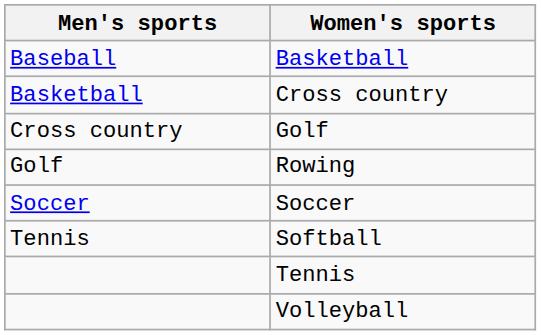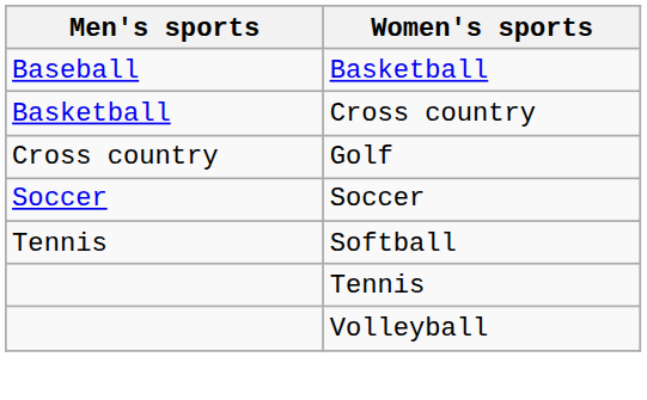- row: Golf | Rowing
